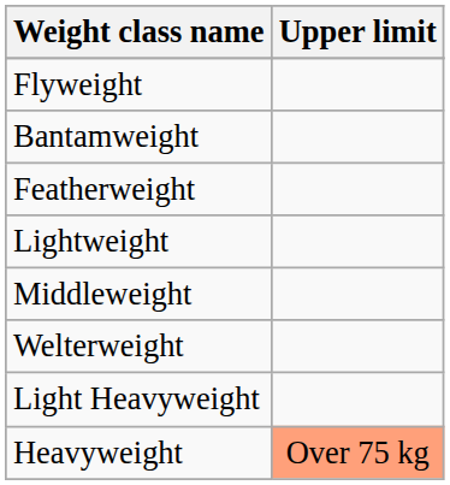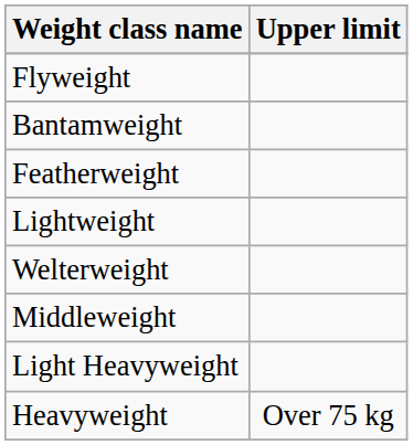rows swapped: Welterweight <-> Middleweight
Heavyweight | Upper limit: lightsalmon background -> no background
